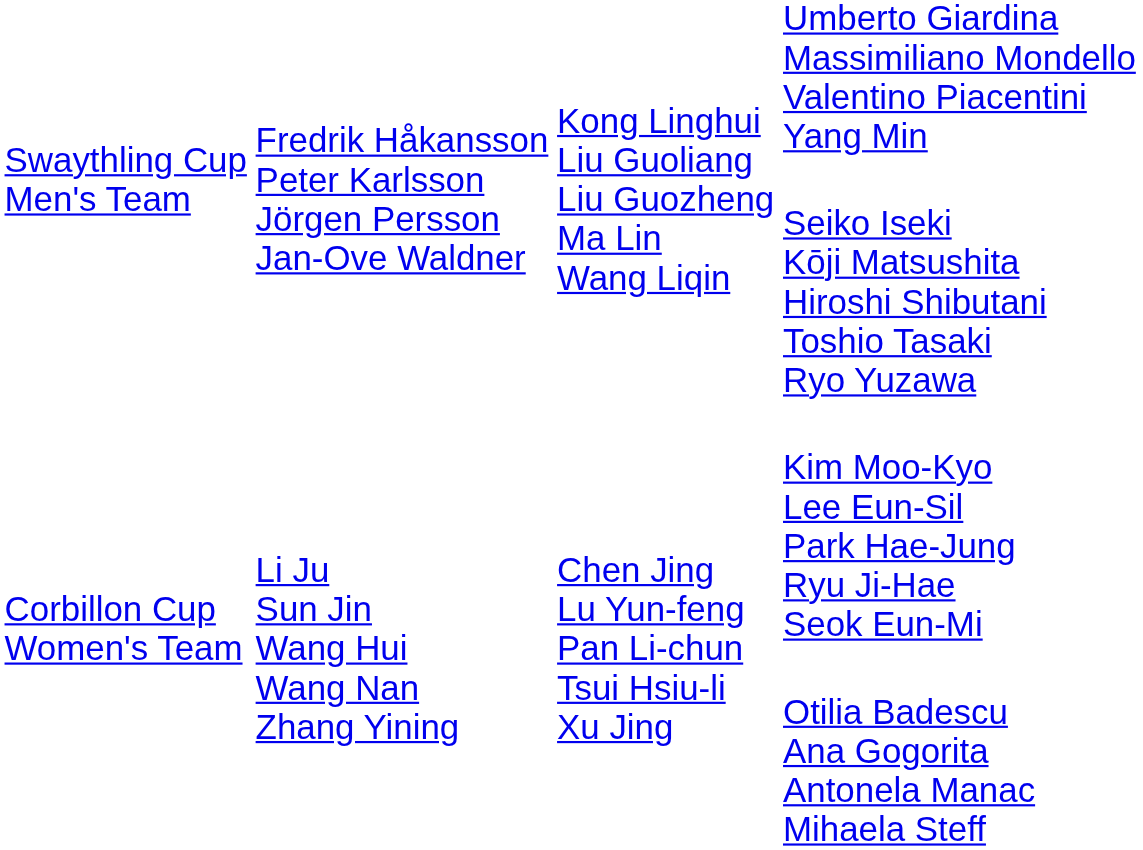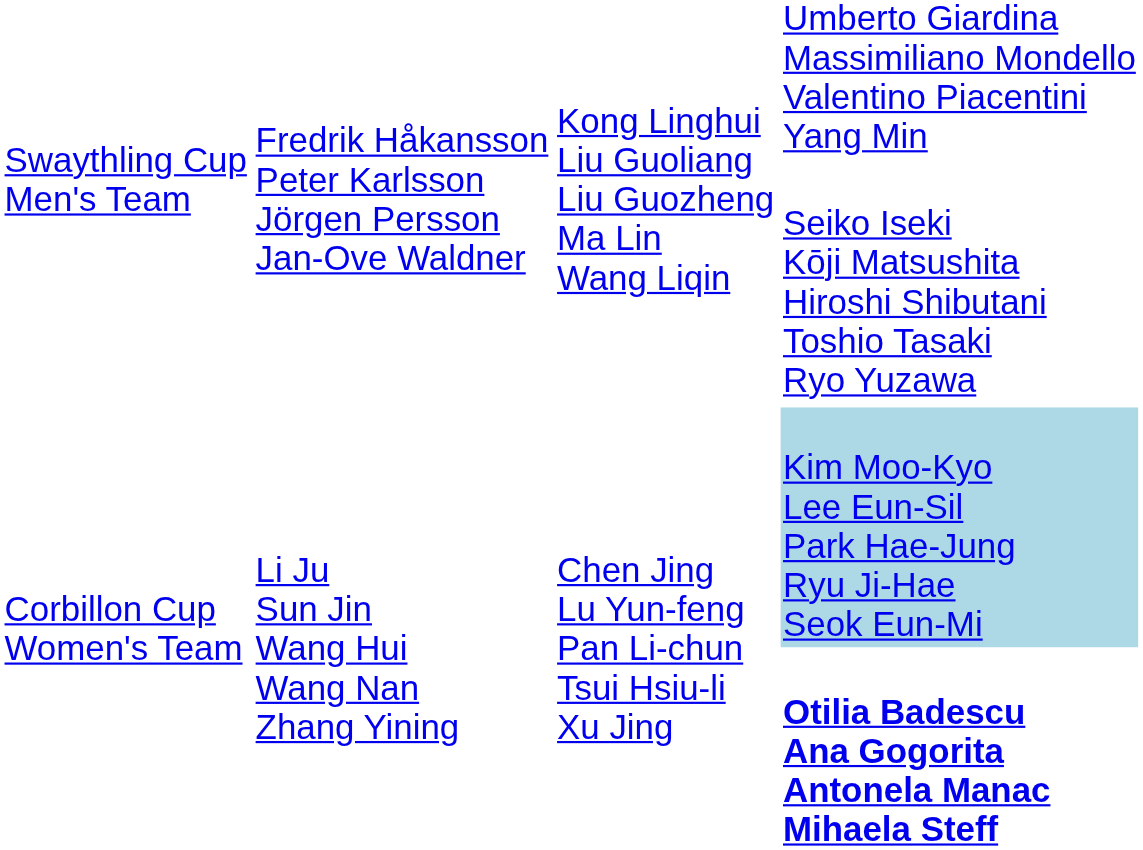Kim Moo-Kyo Lee Eun-Sil Park Hae-Jung Ryu Ji-Hae Seok Eun-Mi | column 4: no background -> lightblue background
Otilia Badescu Ana Gogorita Antonela Manac Mihaela Steff | column 4: normal -> bold
